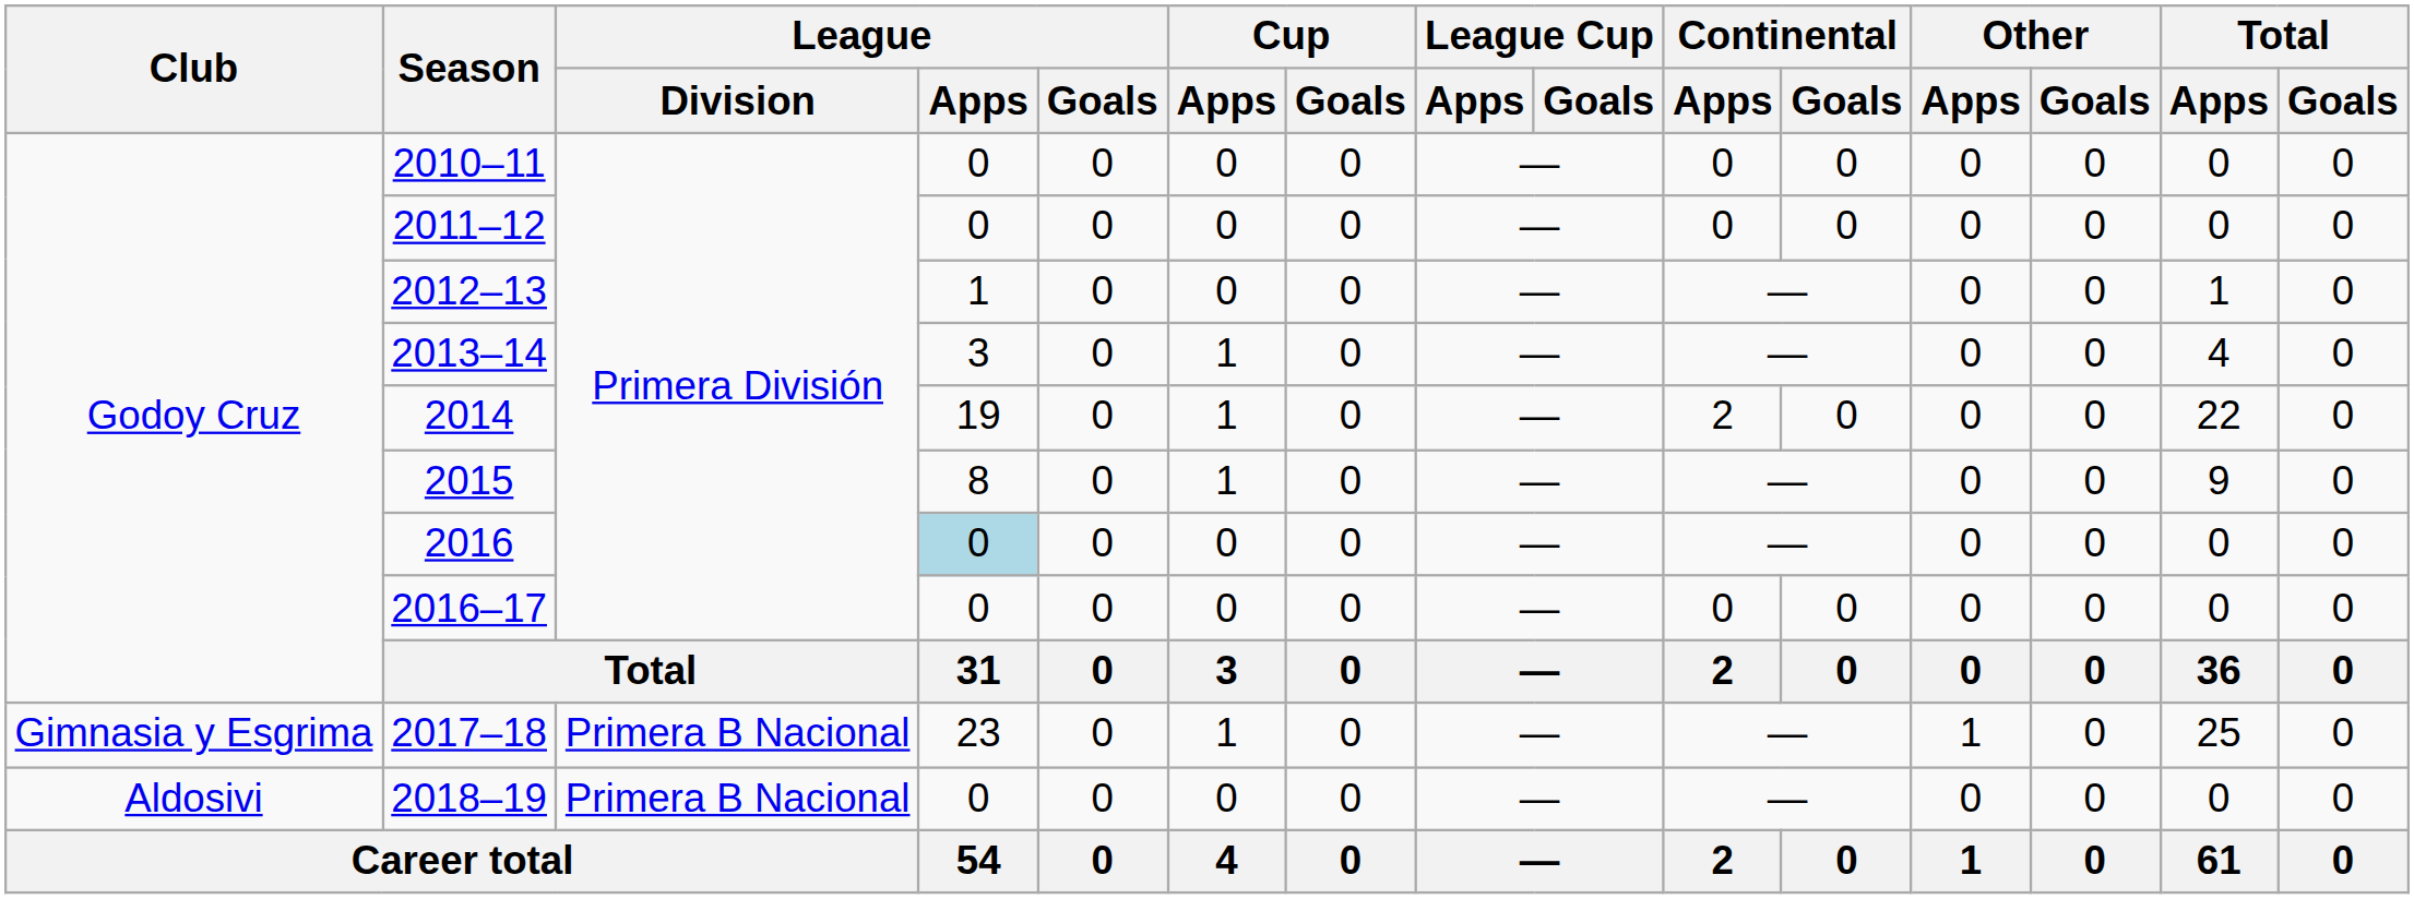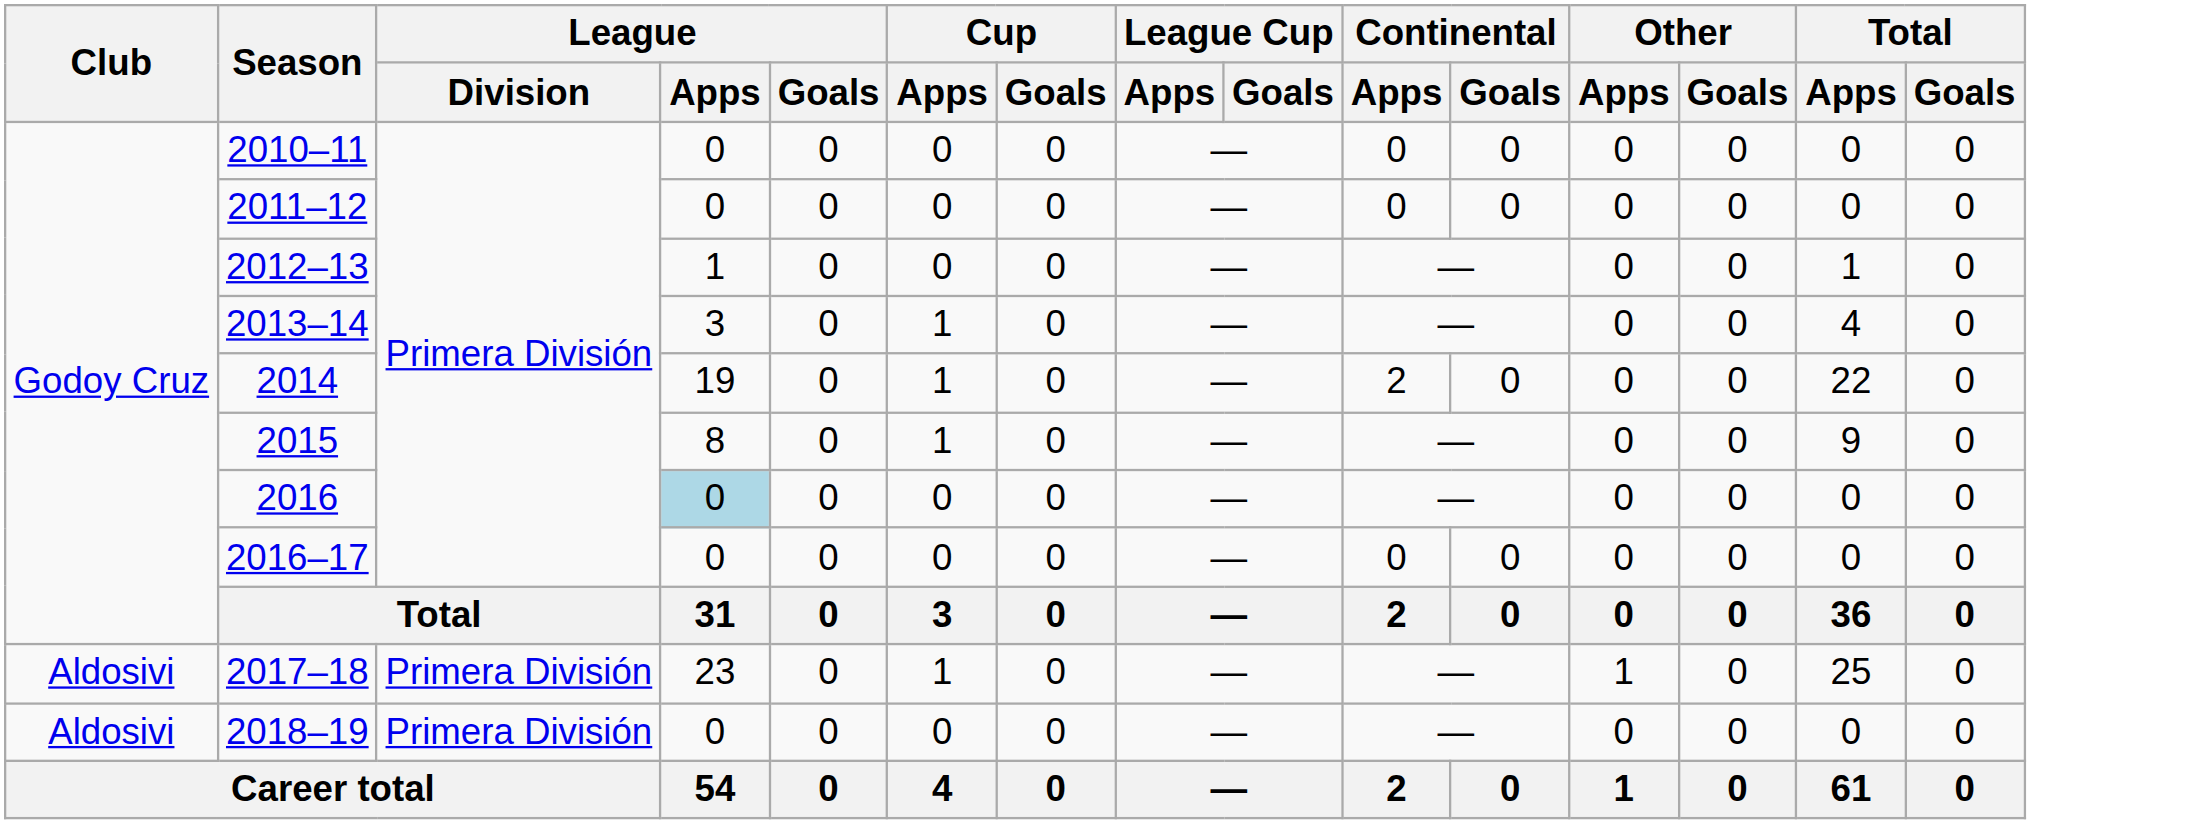2017–18 | Club: Gimnasia y Esgrima -> Aldosivi
2017–18 | League / Division: Primera B Nacional -> Primera División
2018–19 | League / Division: Primera B Nacional -> Primera División
